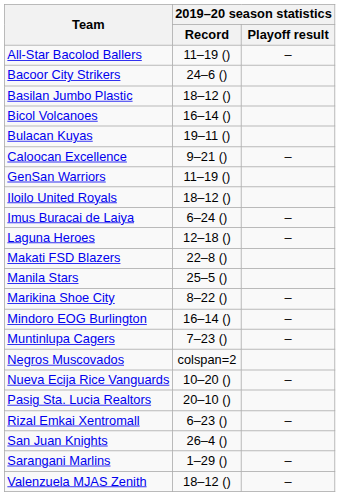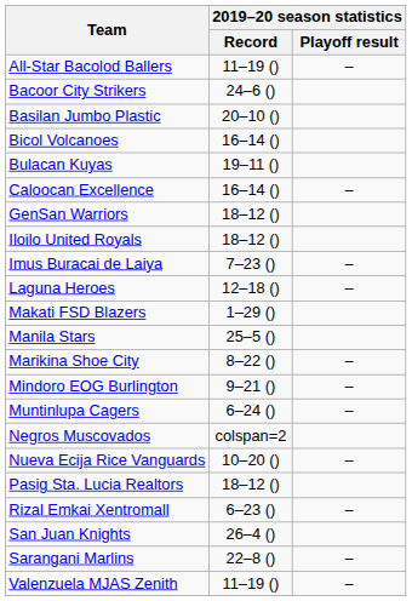Basilan Jumbo Plastic | 2019–20 season statistics / Record: 18–12 () -> 20–10 ()
Caloocan Excellence | 2019–20 season statistics / Record: 9–21 () -> 16–14 ()
GenSan Warriors | 2019–20 season statistics / Record: 11–19 () -> 18–12 ()
Imus Buracai de Laiya | 2019–20 season statistics / Record: 6–24 () -> 7–23 ()
Makati FSD Blazers | 2019–20 season statistics / Record: 22–8 () -> 1–29 ()
Mindoro EOG Burlington | 2019–20 season statistics / Record: 16–14 () -> 9–21 ()
Muntinlupa Cagers | 2019–20 season statistics / Record: 7–23 () -> 6–24 ()
Pasig Sta. Lucia Realtors | 2019–20 season statistics / Record: 20–10 () -> 18–12 ()
Sarangani Marlins | 2019–20 season statistics / Record: 1–29 () -> 22–8 ()
Valenzuela MJAS Zenith | 2019–20 season statistics / Record: 18–12 () -> 11–19 ()
